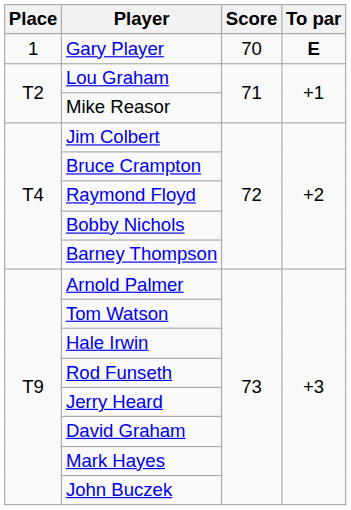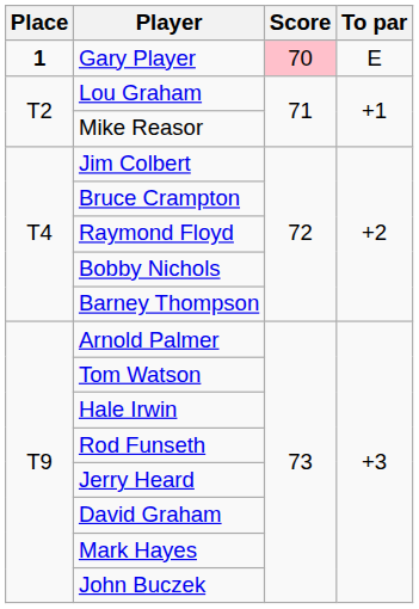Gary Player | Place: normal -> bold
Gary Player | Score: no background -> pink background
Gary Player | To par: bold -> normal
